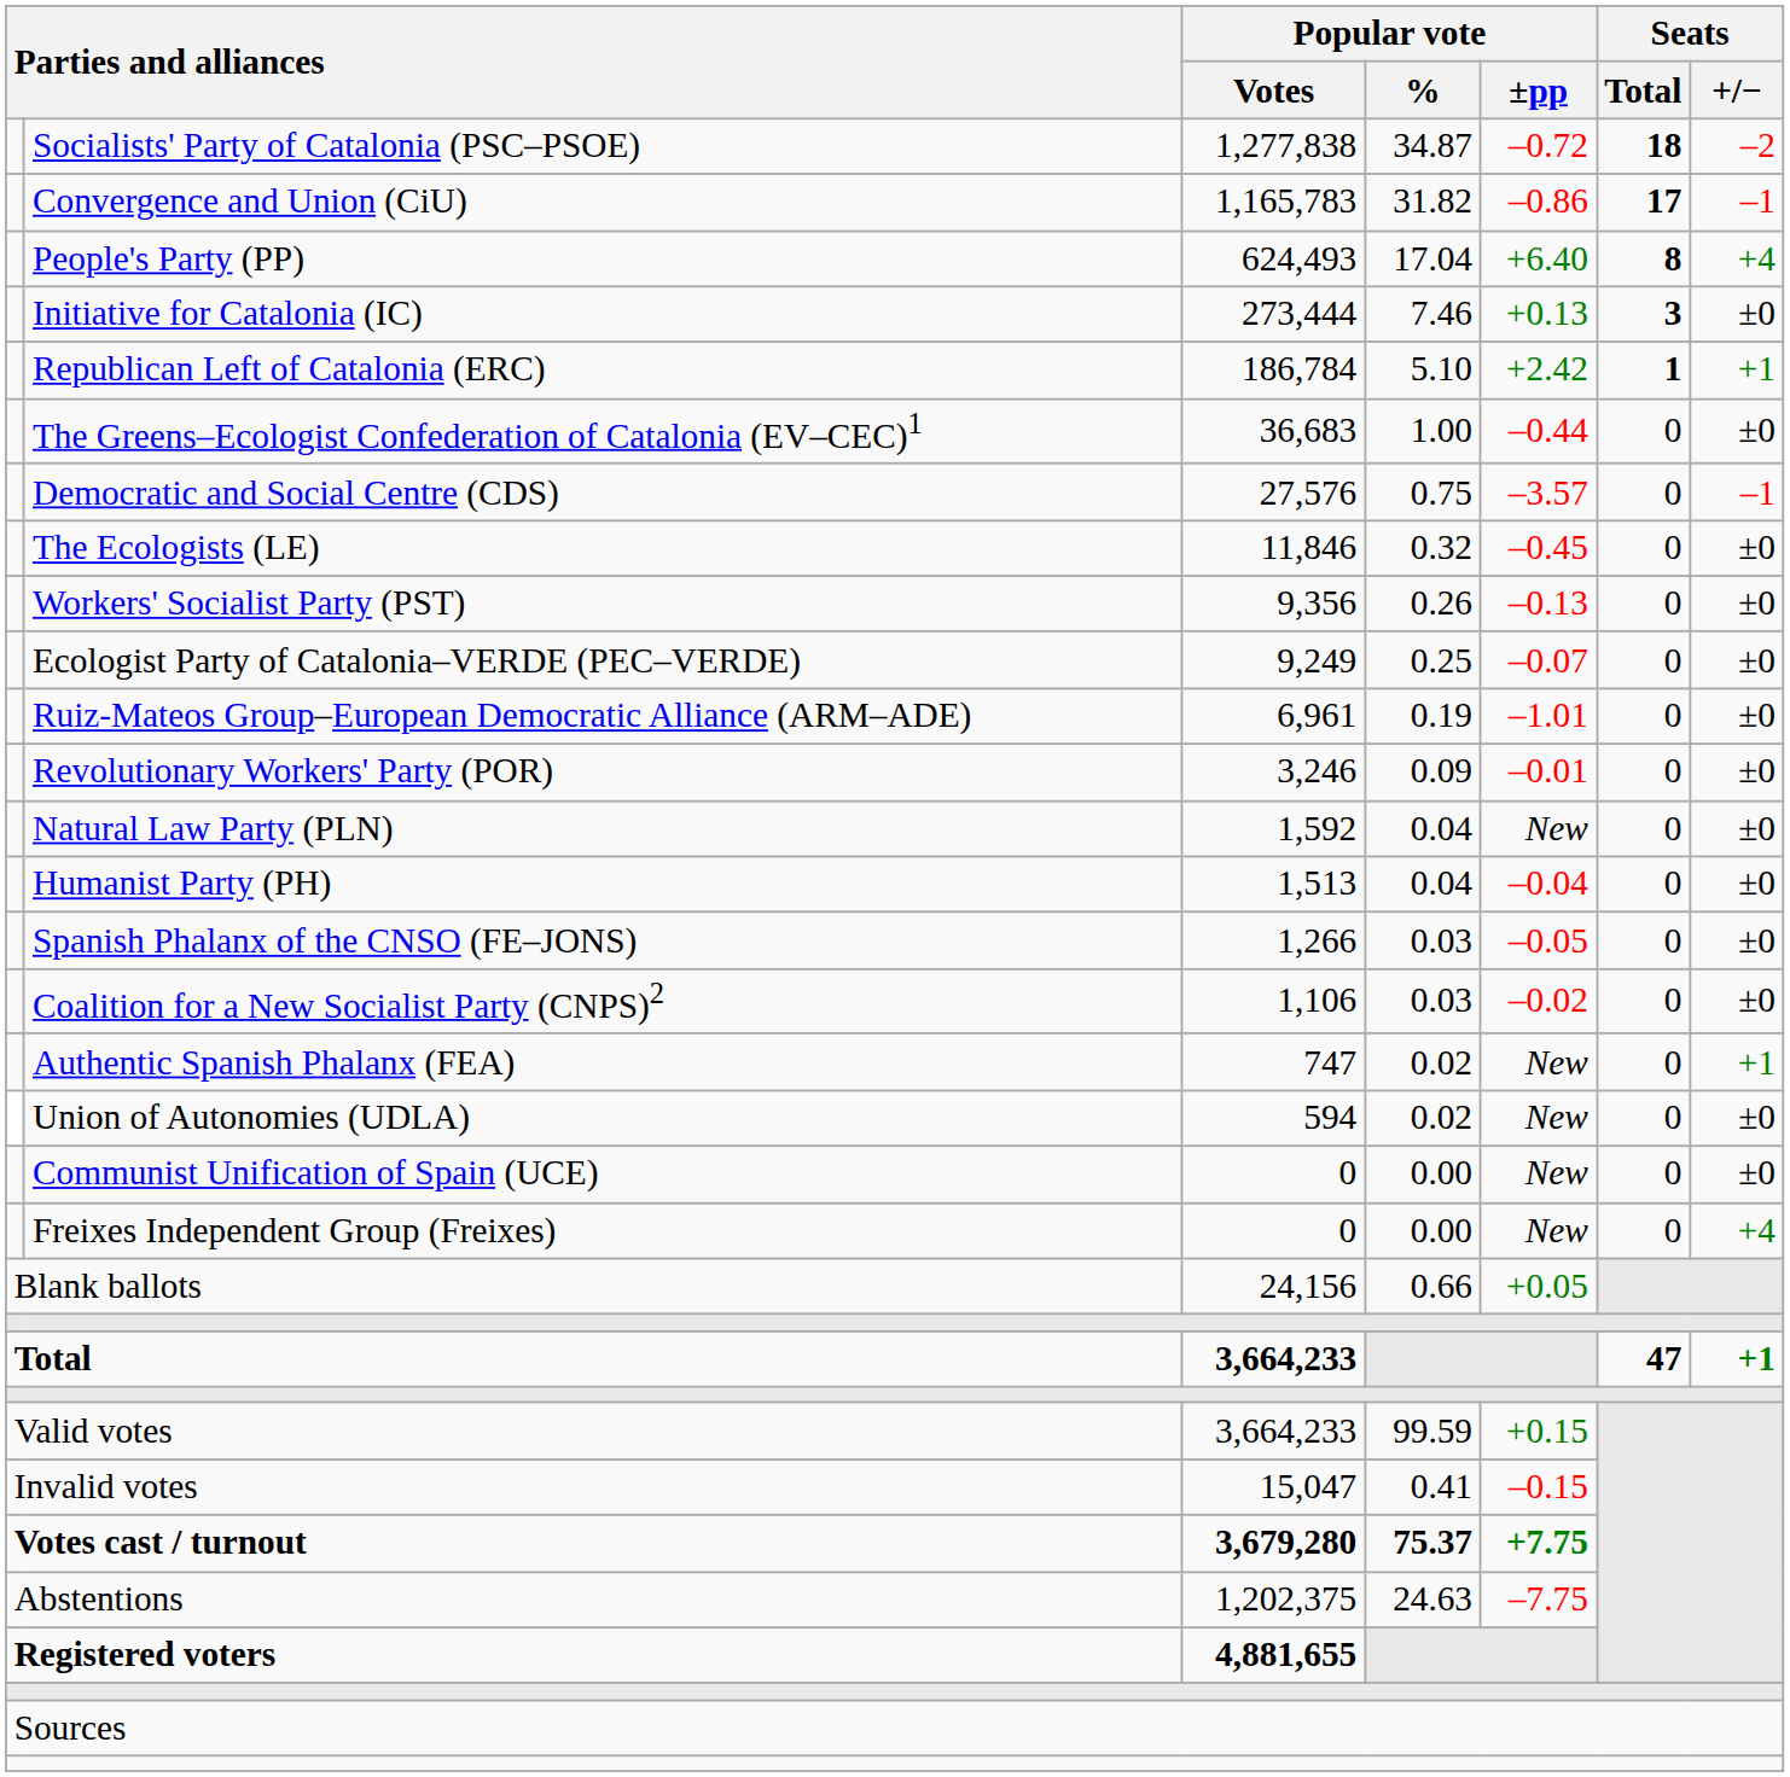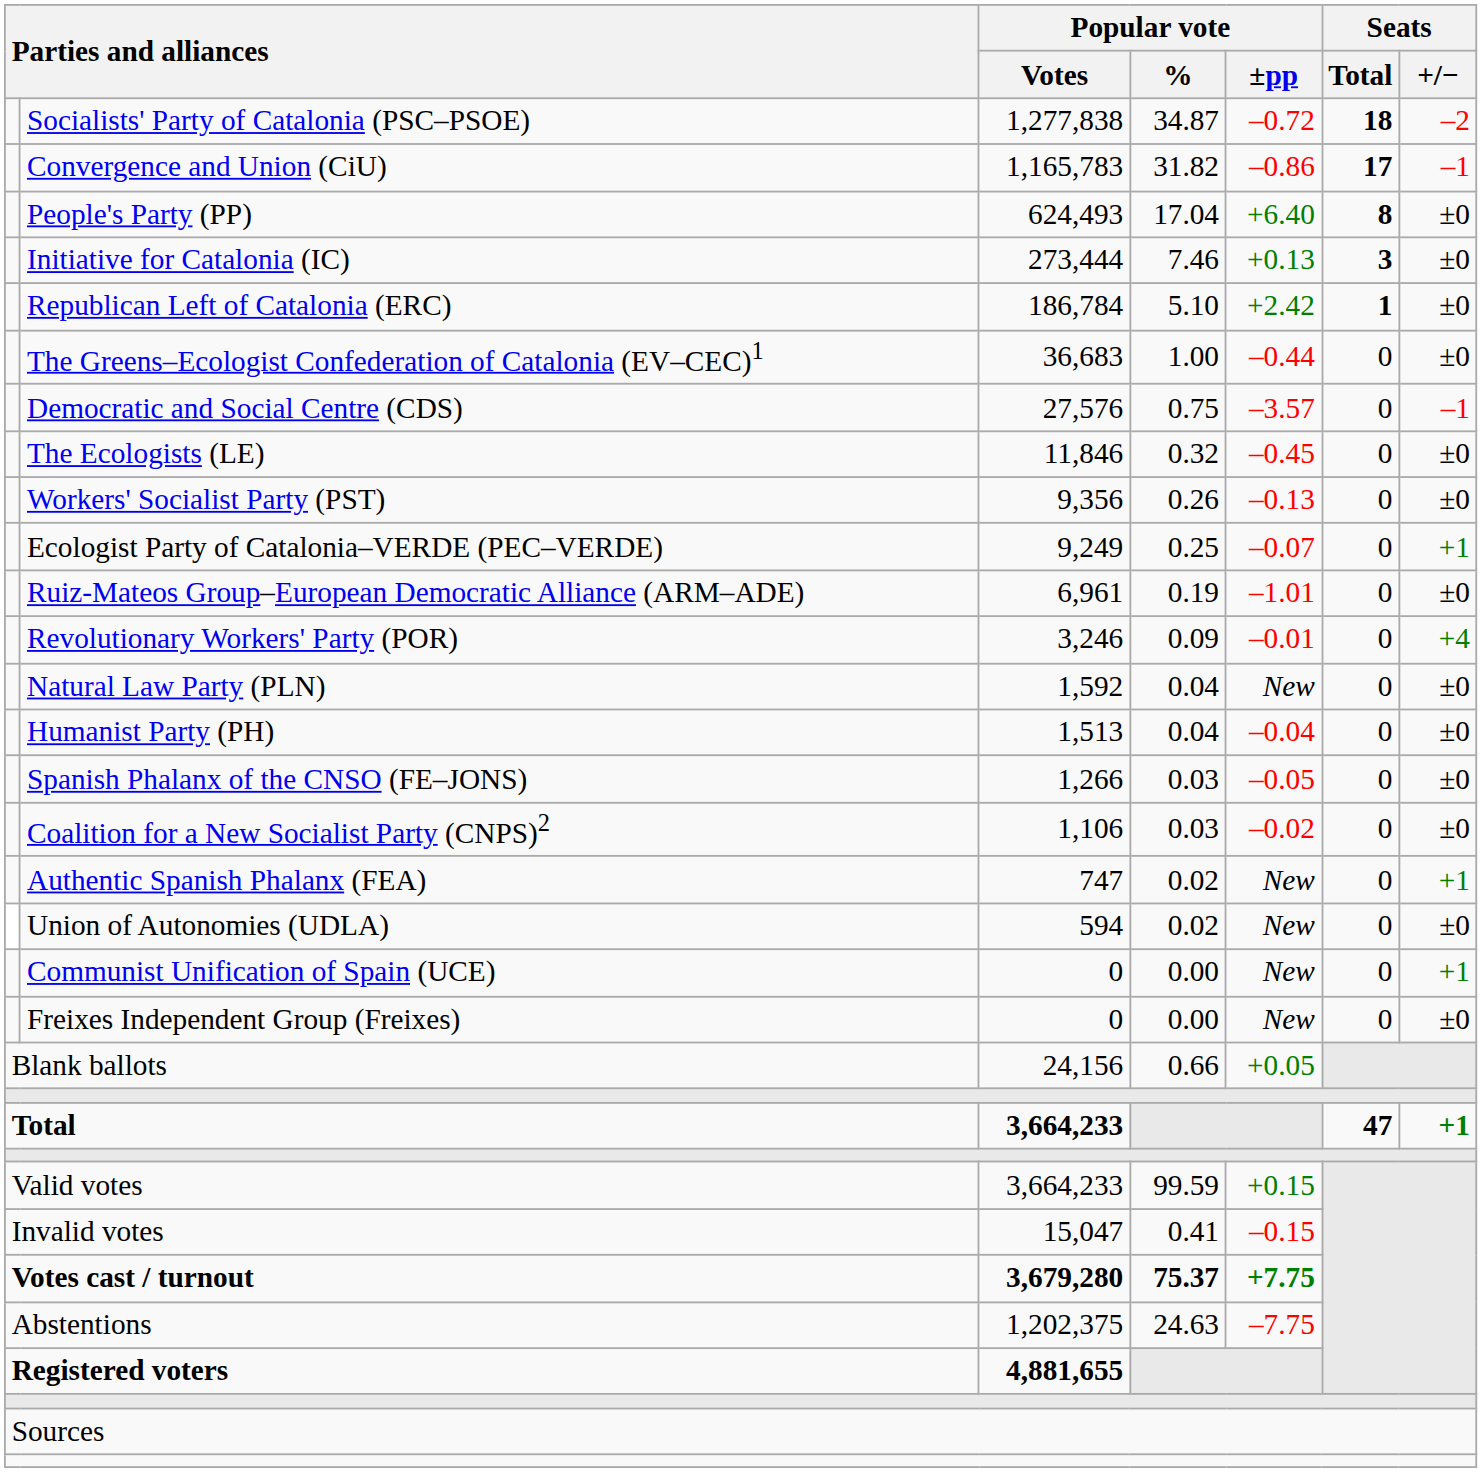People's Party (PP) | Seats / +/−: +4 -> ±0
Republican Left of Catalonia (ERC) | Seats / +/−: +1 -> ±0
Ecologist Party of Catalonia–VERDE (PEC–VERDE) | Seats / +/−: ±0 -> +1
Revolutionary Workers' Party (POR) | Seats / +/−: ±0 -> +4
Communist Unification of Spain (UCE) | Seats / +/−: ±0 -> +1
Freixes Independent Group (Freixes) | Seats / +/−: +4 -> ±0
